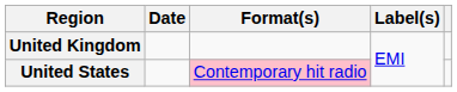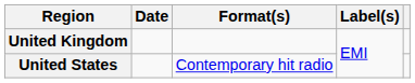United States | Format(s): pink background -> no background
